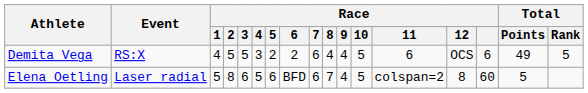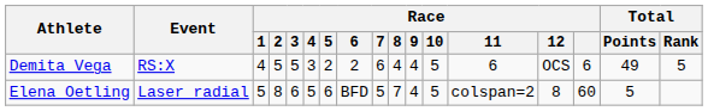Elena Oetling | Race / 7: 6 -> 5
